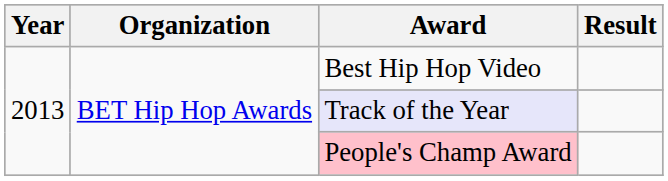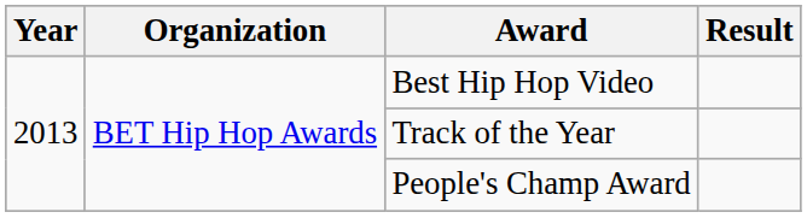Track of the Year | Award: lavender background -> no background
People's Champ Award | Award: pink background -> no background
